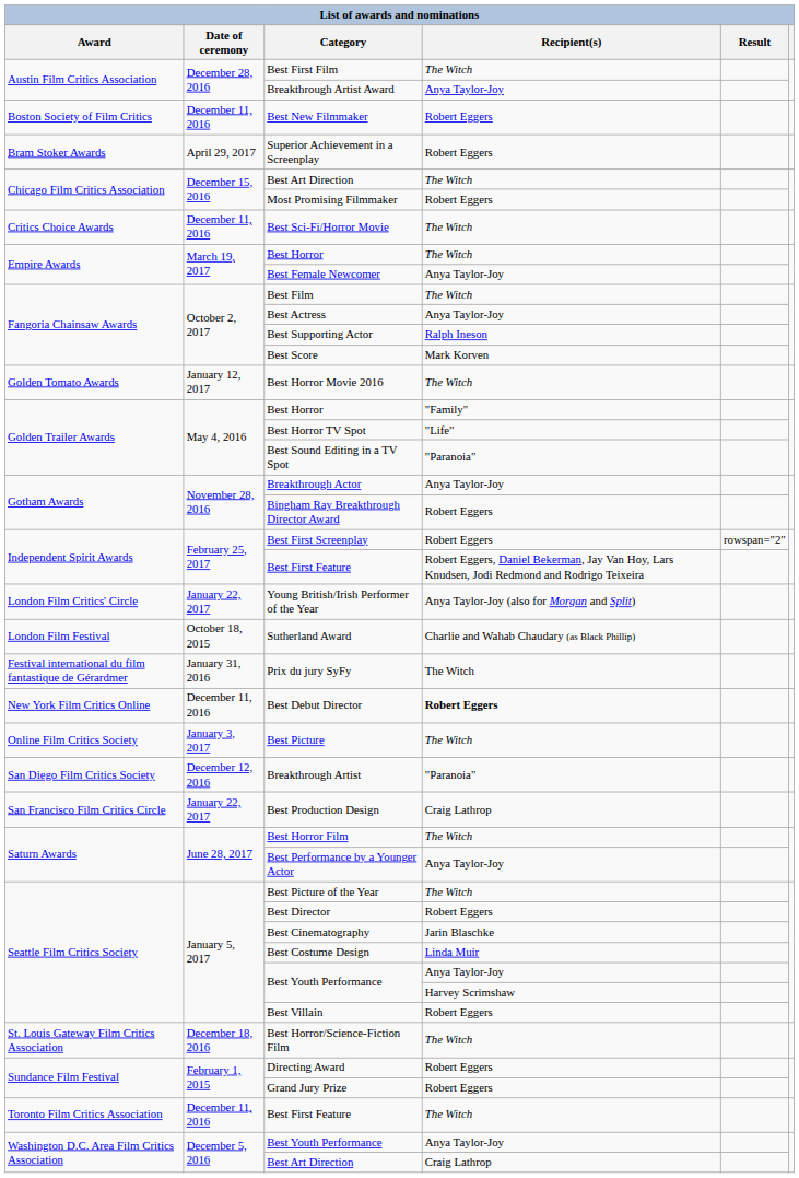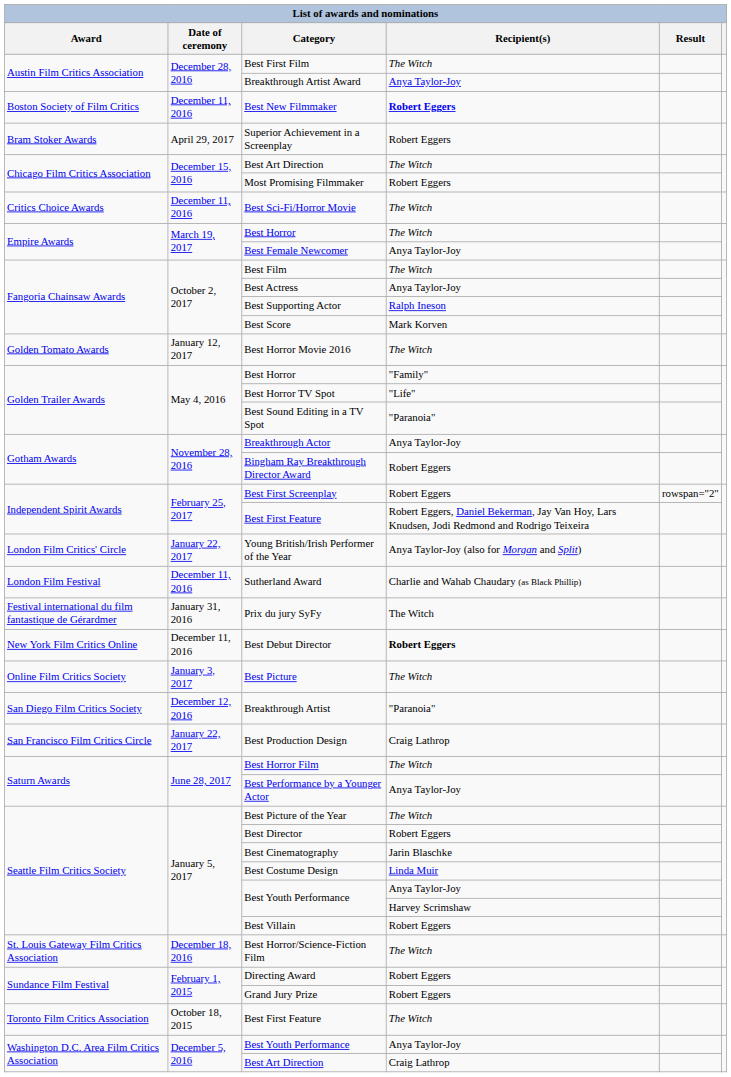Best New Filmmaker | Recipient(s): normal -> bold
Sutherland Award | Date of ceremony: October 18, 2015 -> December 11, 2016
Toronto Film Critics Association / Best First Feature | Date of ceremony: December 11, 2016 -> October 18, 2015
